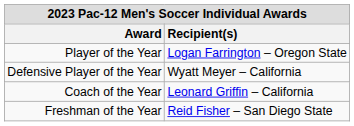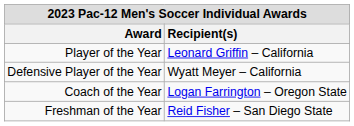Player of the Year | Recipient(s): Logan Farrington – Oregon State -> Leonard Griffin – California
Coach of the Year | Recipient(s): Leonard Griffin – California -> Logan Farrington – Oregon State
